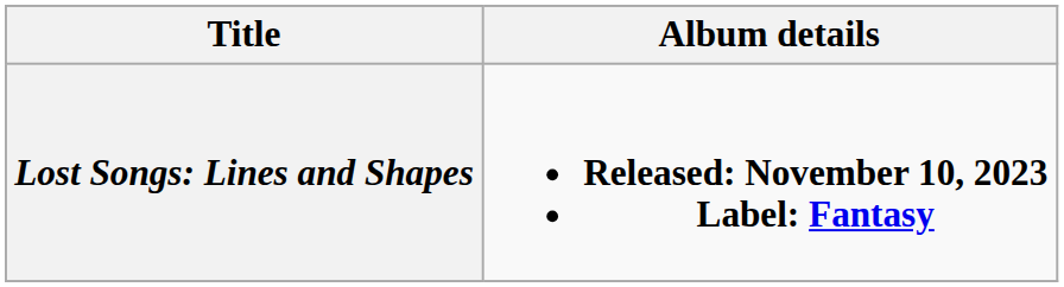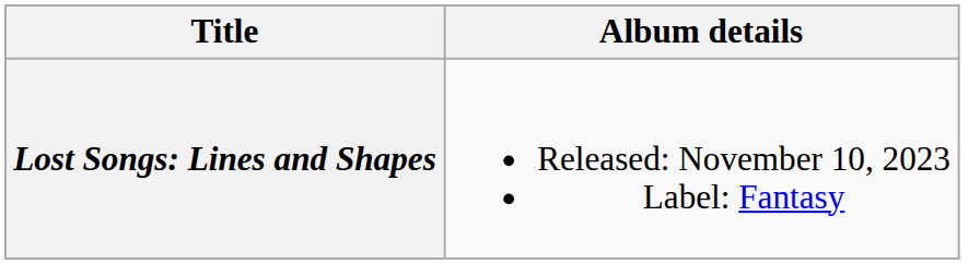Lost Songs: Lines and Shapes | Album details: bold -> normal
